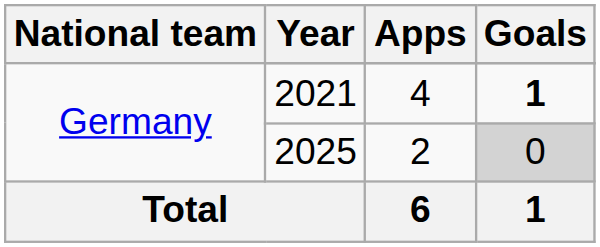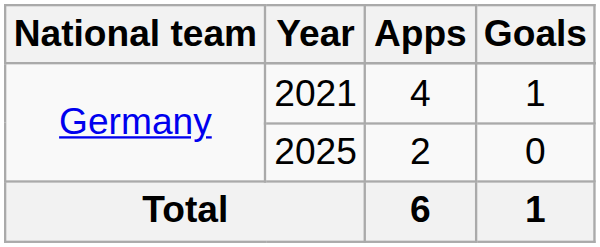2021 | Goals: bold -> normal
2025 | Goals: lightgrey background -> no background
